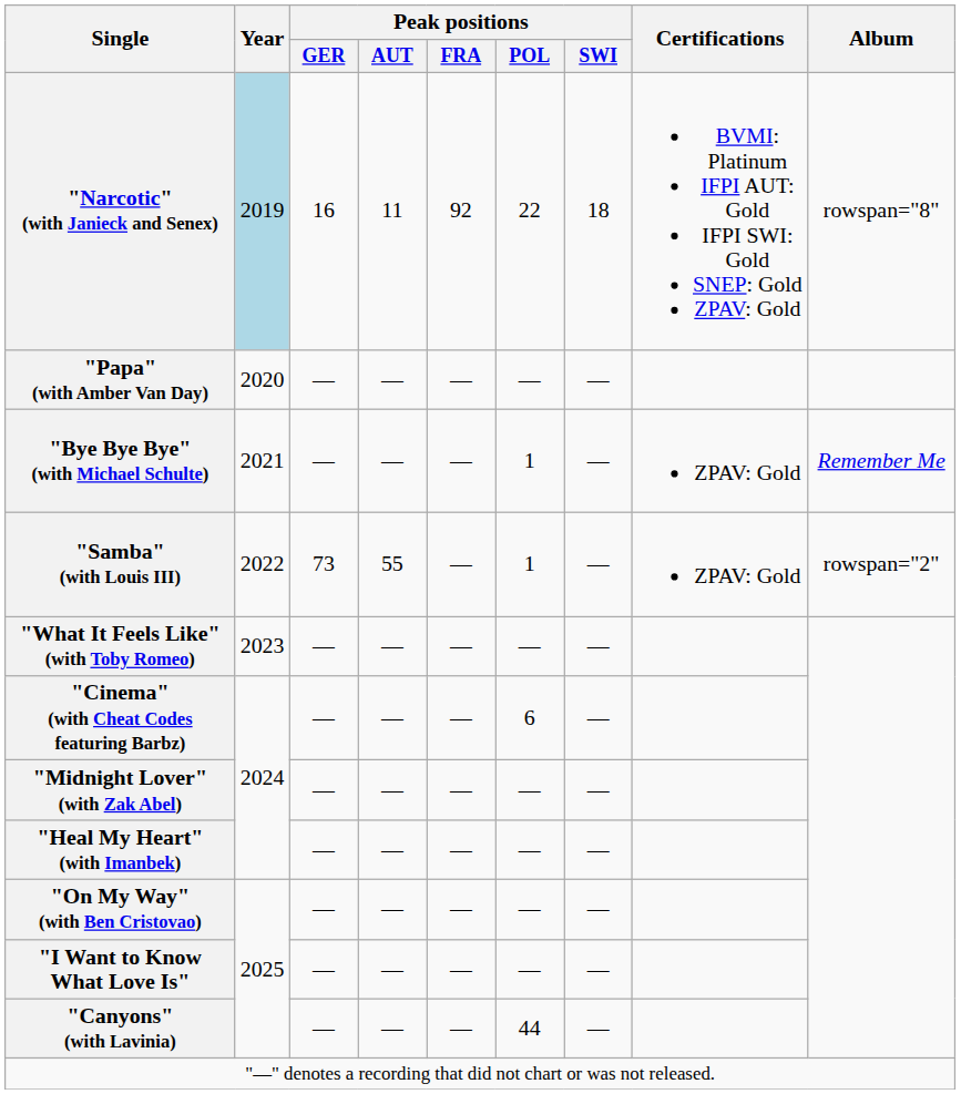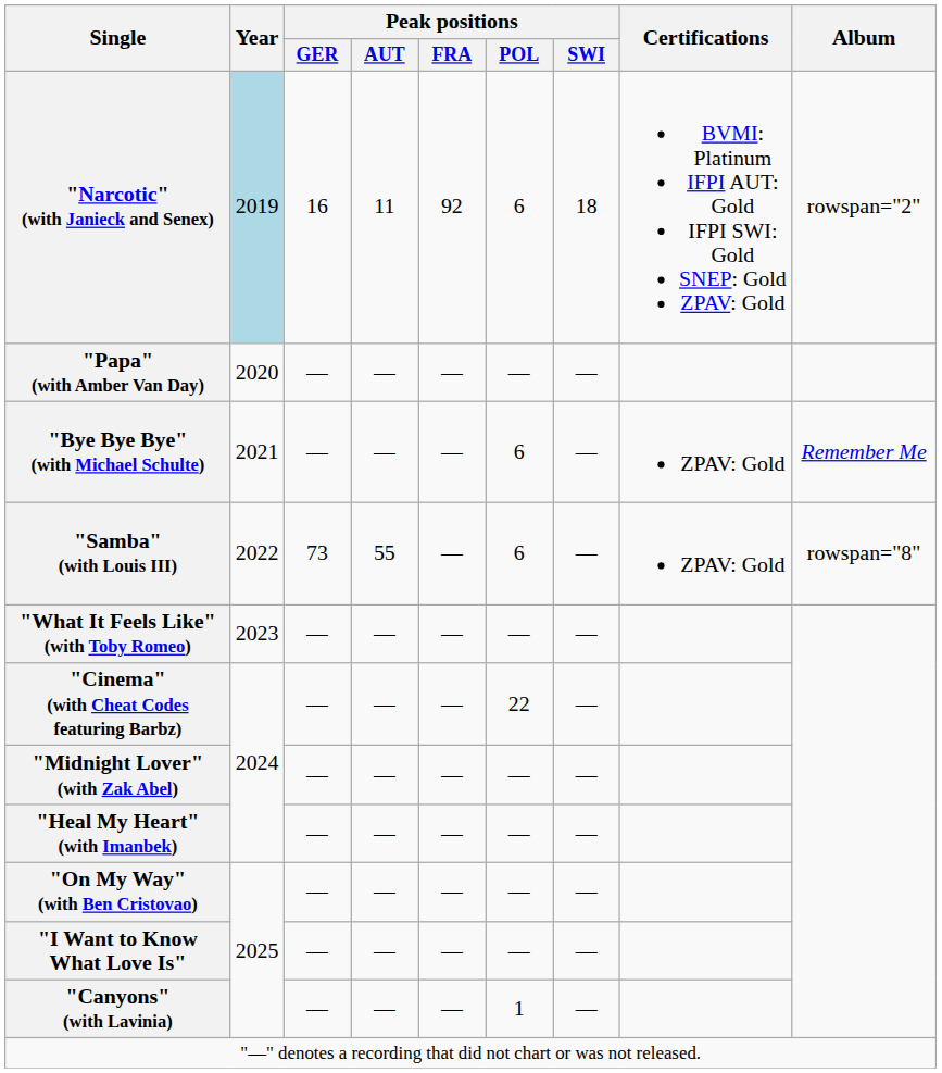"Narcotic" (with Janieck and Senex) | Peak positions / POL: 22 -> 6
"Narcotic" (with Janieck and Senex) | Album: rowspan="8" -> rowspan="2"
"Bye Bye Bye" (with Michael Schulte) | Peak positions / POL: 1 -> 6
"Samba" (with Louis III) | Peak positions / POL: 1 -> 6
"Samba" (with Louis III) | Album: rowspan="2" -> rowspan="8"
"Cinema" (with Cheat Codes featuring Barbz) | Peak positions / POL: 6 -> 22
"Canyons" (with Lavinia) | Peak positions / POL: 44 -> 1
